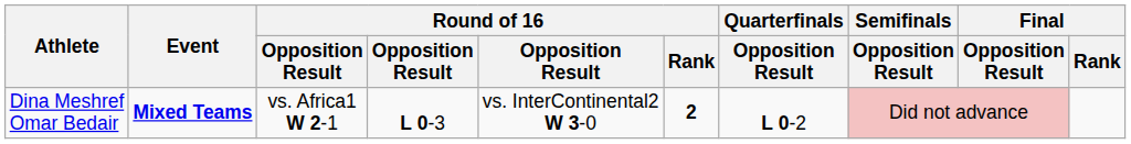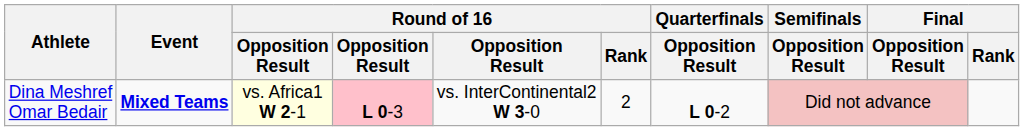Dina Meshref Omar Bedair | column 3: no background -> lightyellow background
Dina Meshref Omar Bedair | column 4: no background -> pink background
Dina Meshref Omar Bedair | Round of 16 / Rank: bold -> normal
